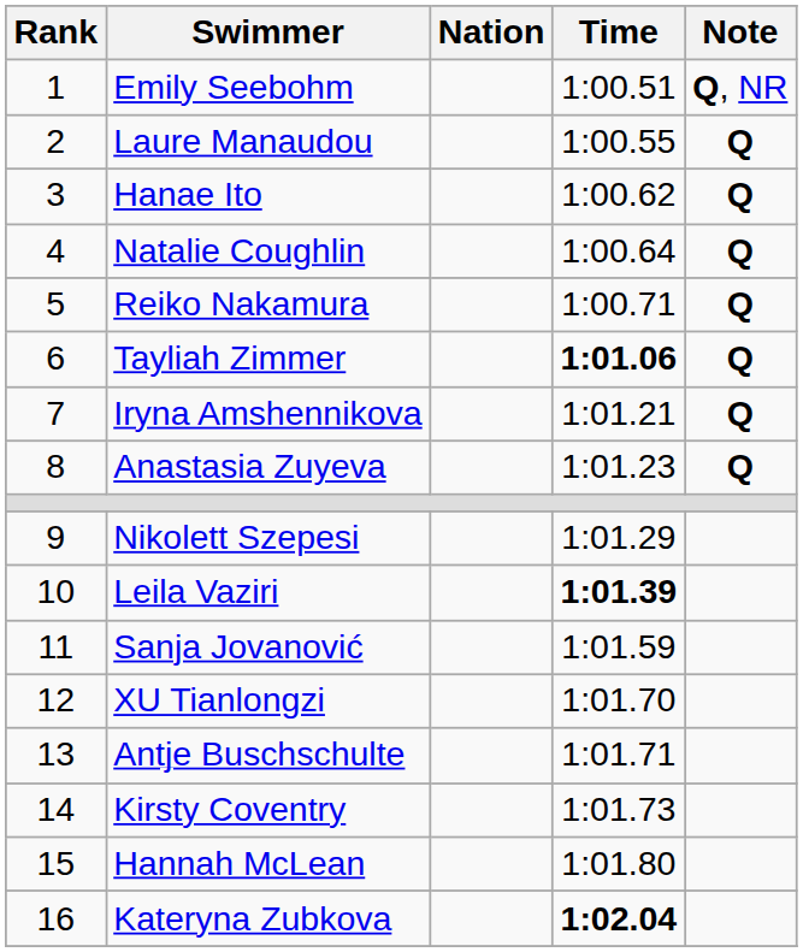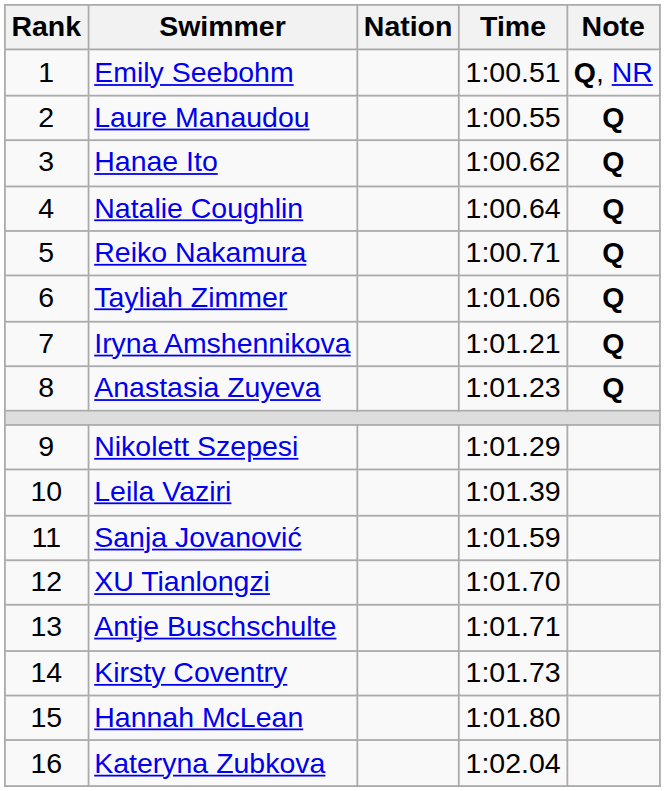Tayliah Zimmer | Time: bold -> normal
Leila Vaziri | Time: bold -> normal
Kateryna Zubkova | Time: bold -> normal
